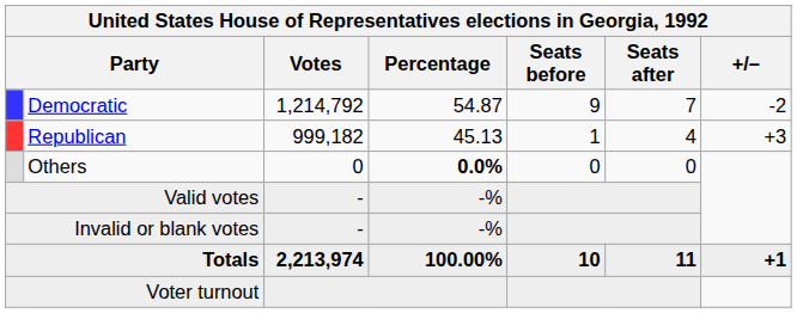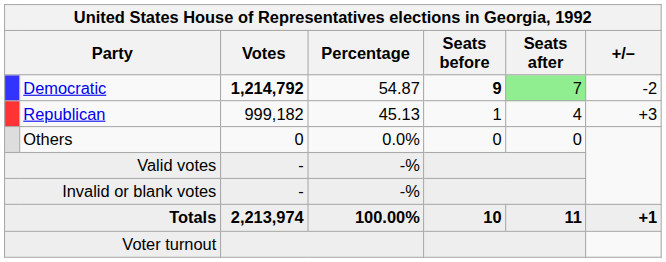Democratic | Votes: normal -> bold
Democratic | Seats before: normal -> bold
Democratic | Seats after: no background -> lightgreen background
Others | Percentage: bold -> normal
